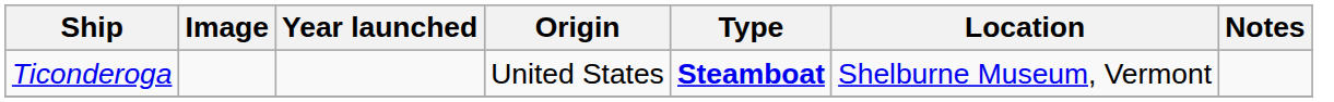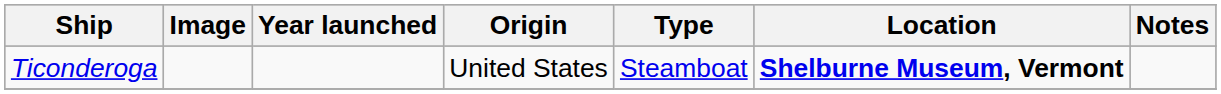Ticonderoga | Type: bold -> normal
Ticonderoga | Location: normal -> bold
